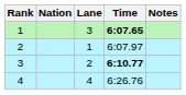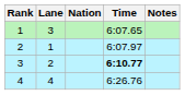columns swapped: Lane <-> Nation
row 2 | Time: bold -> normal
